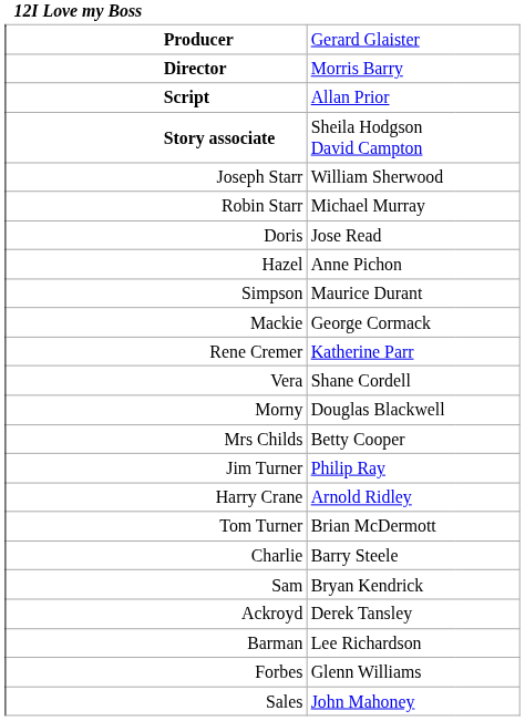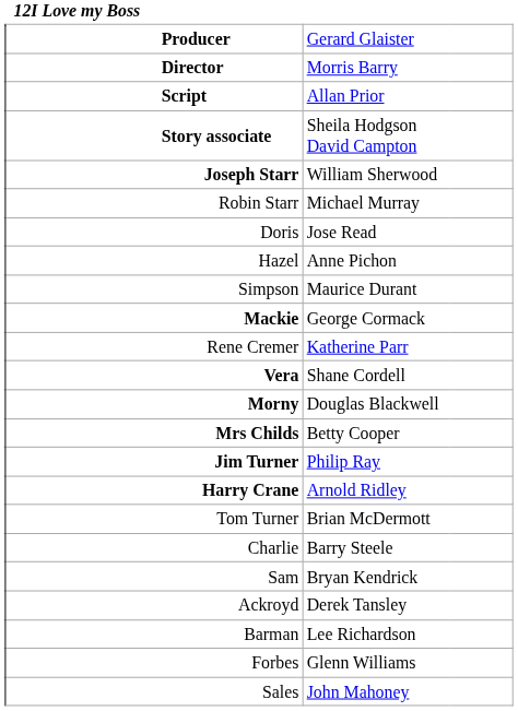Joseph Starr | column 2: normal -> bold
Mackie | column 2: normal -> bold
Vera | column 2: normal -> bold
Morny | column 2: normal -> bold
Mrs Childs | column 2: normal -> bold
Jim Turner | column 2: normal -> bold
Harry Crane | column 2: normal -> bold
